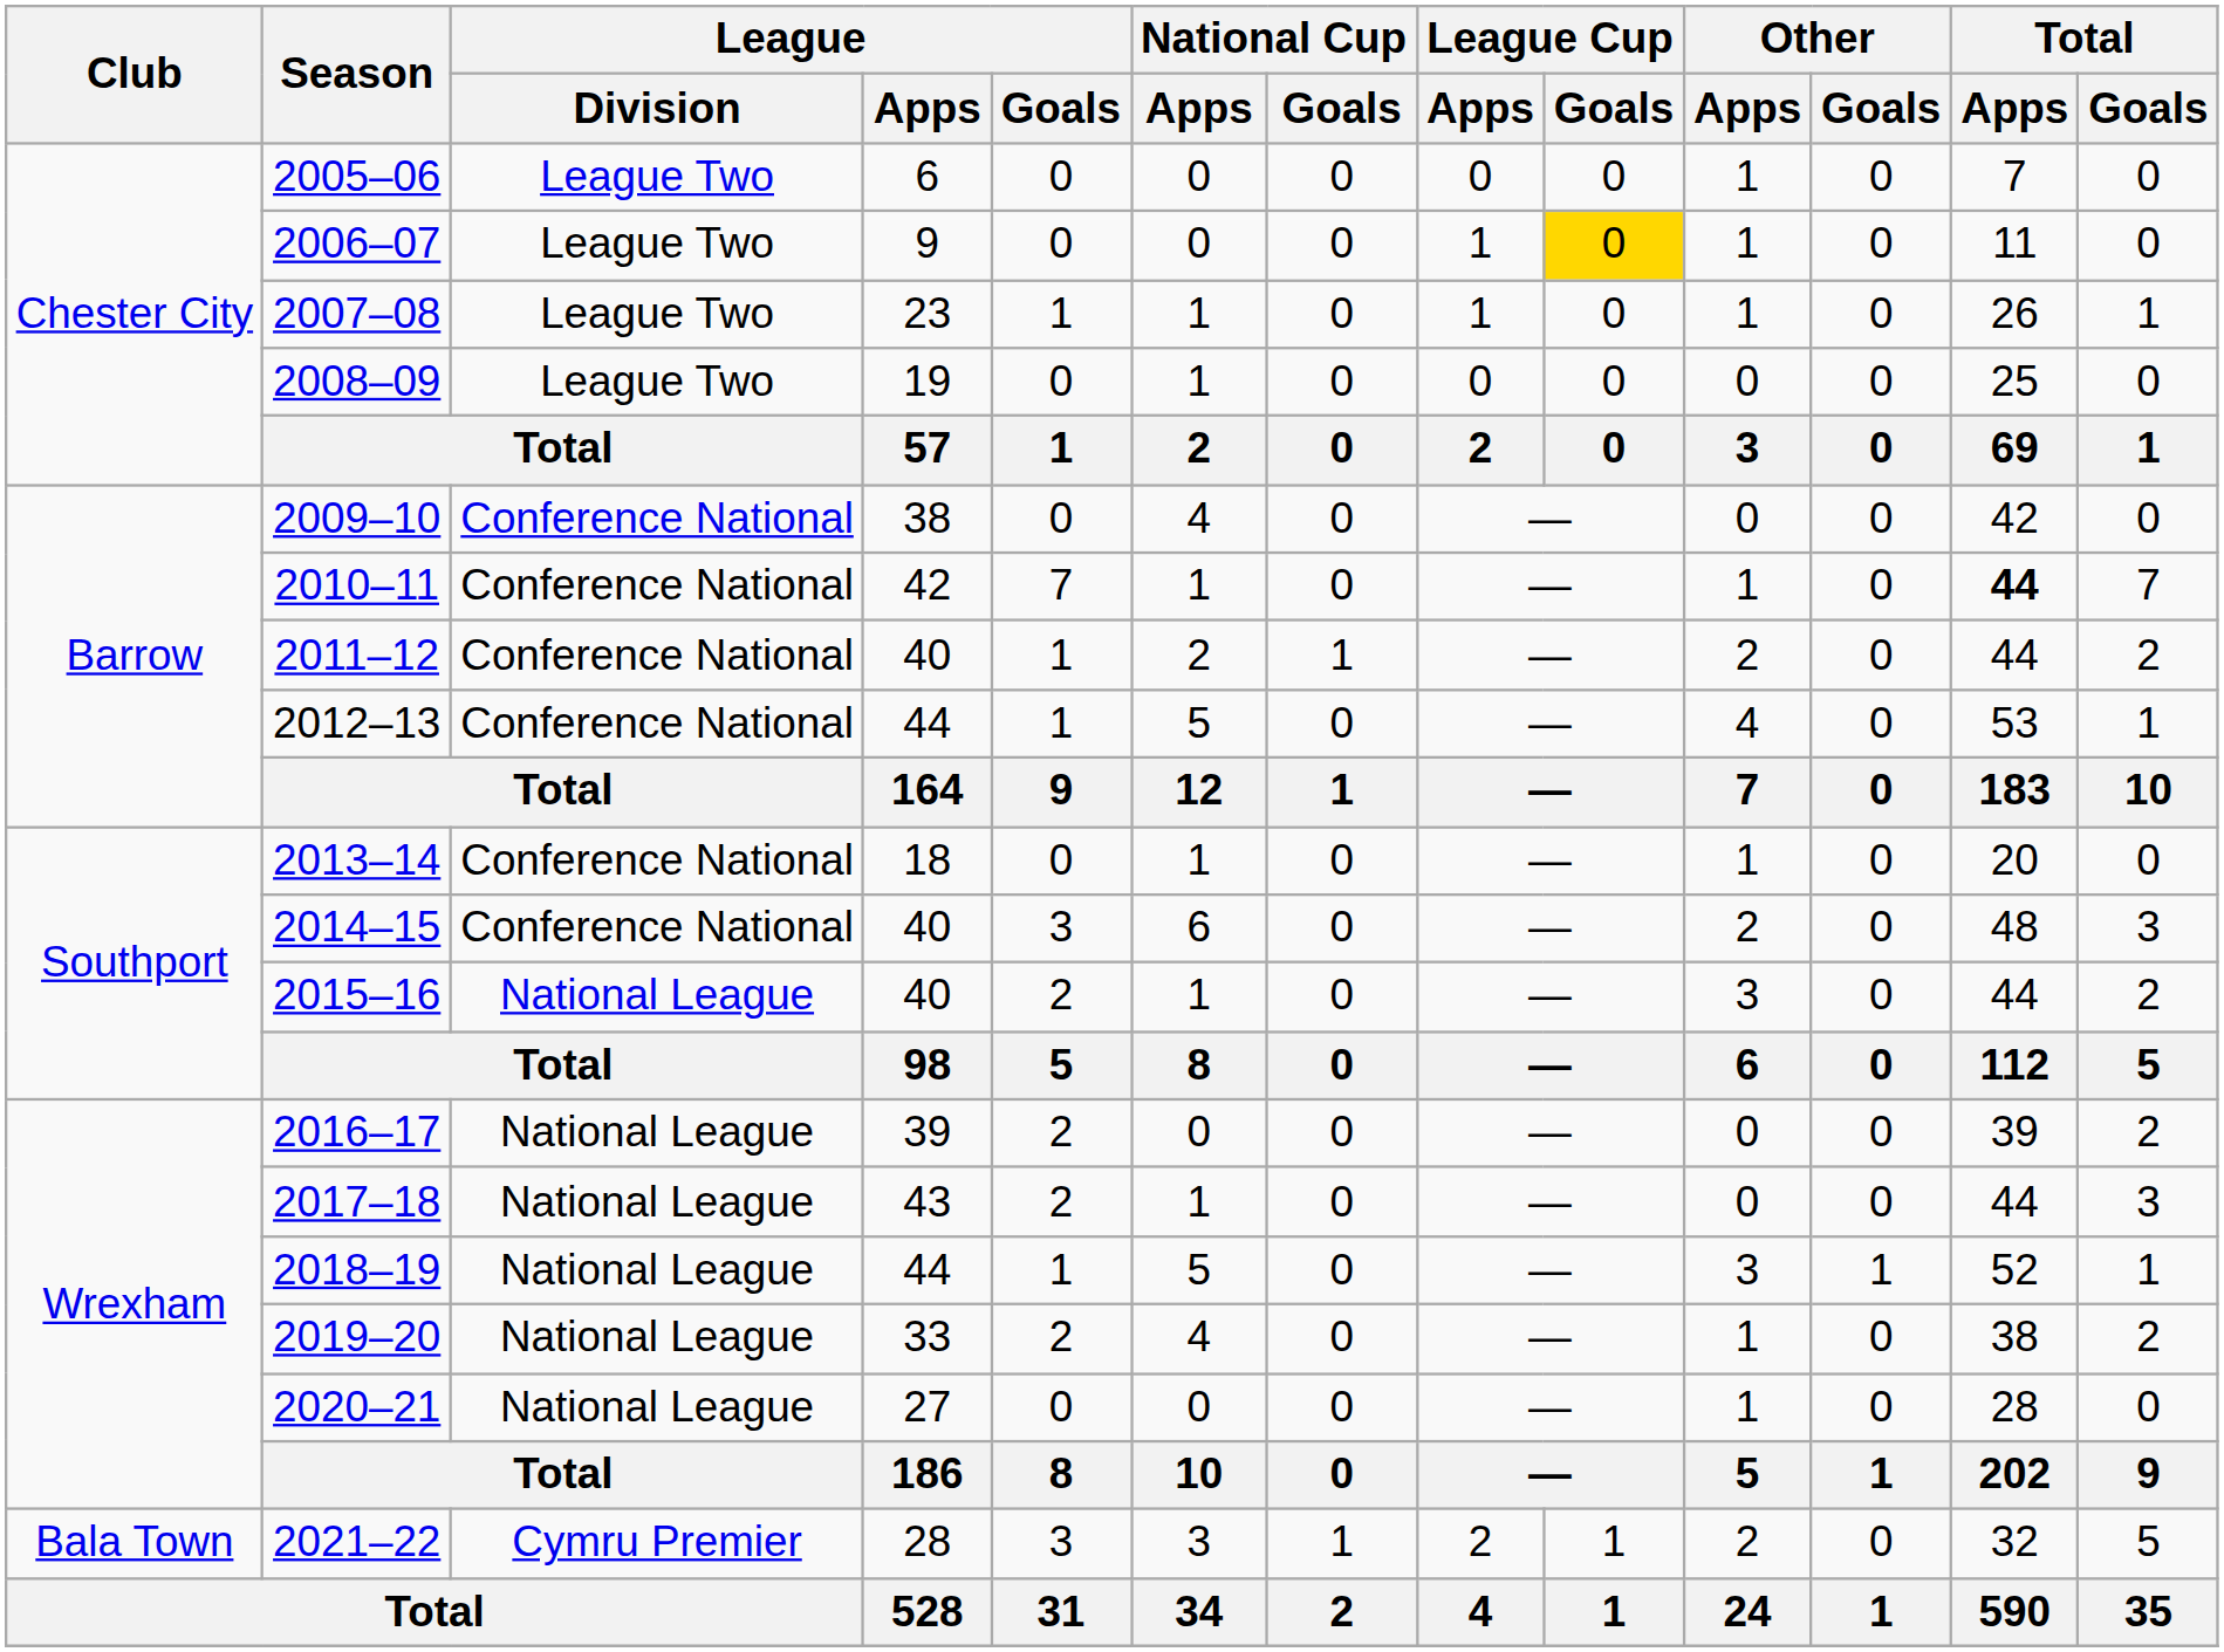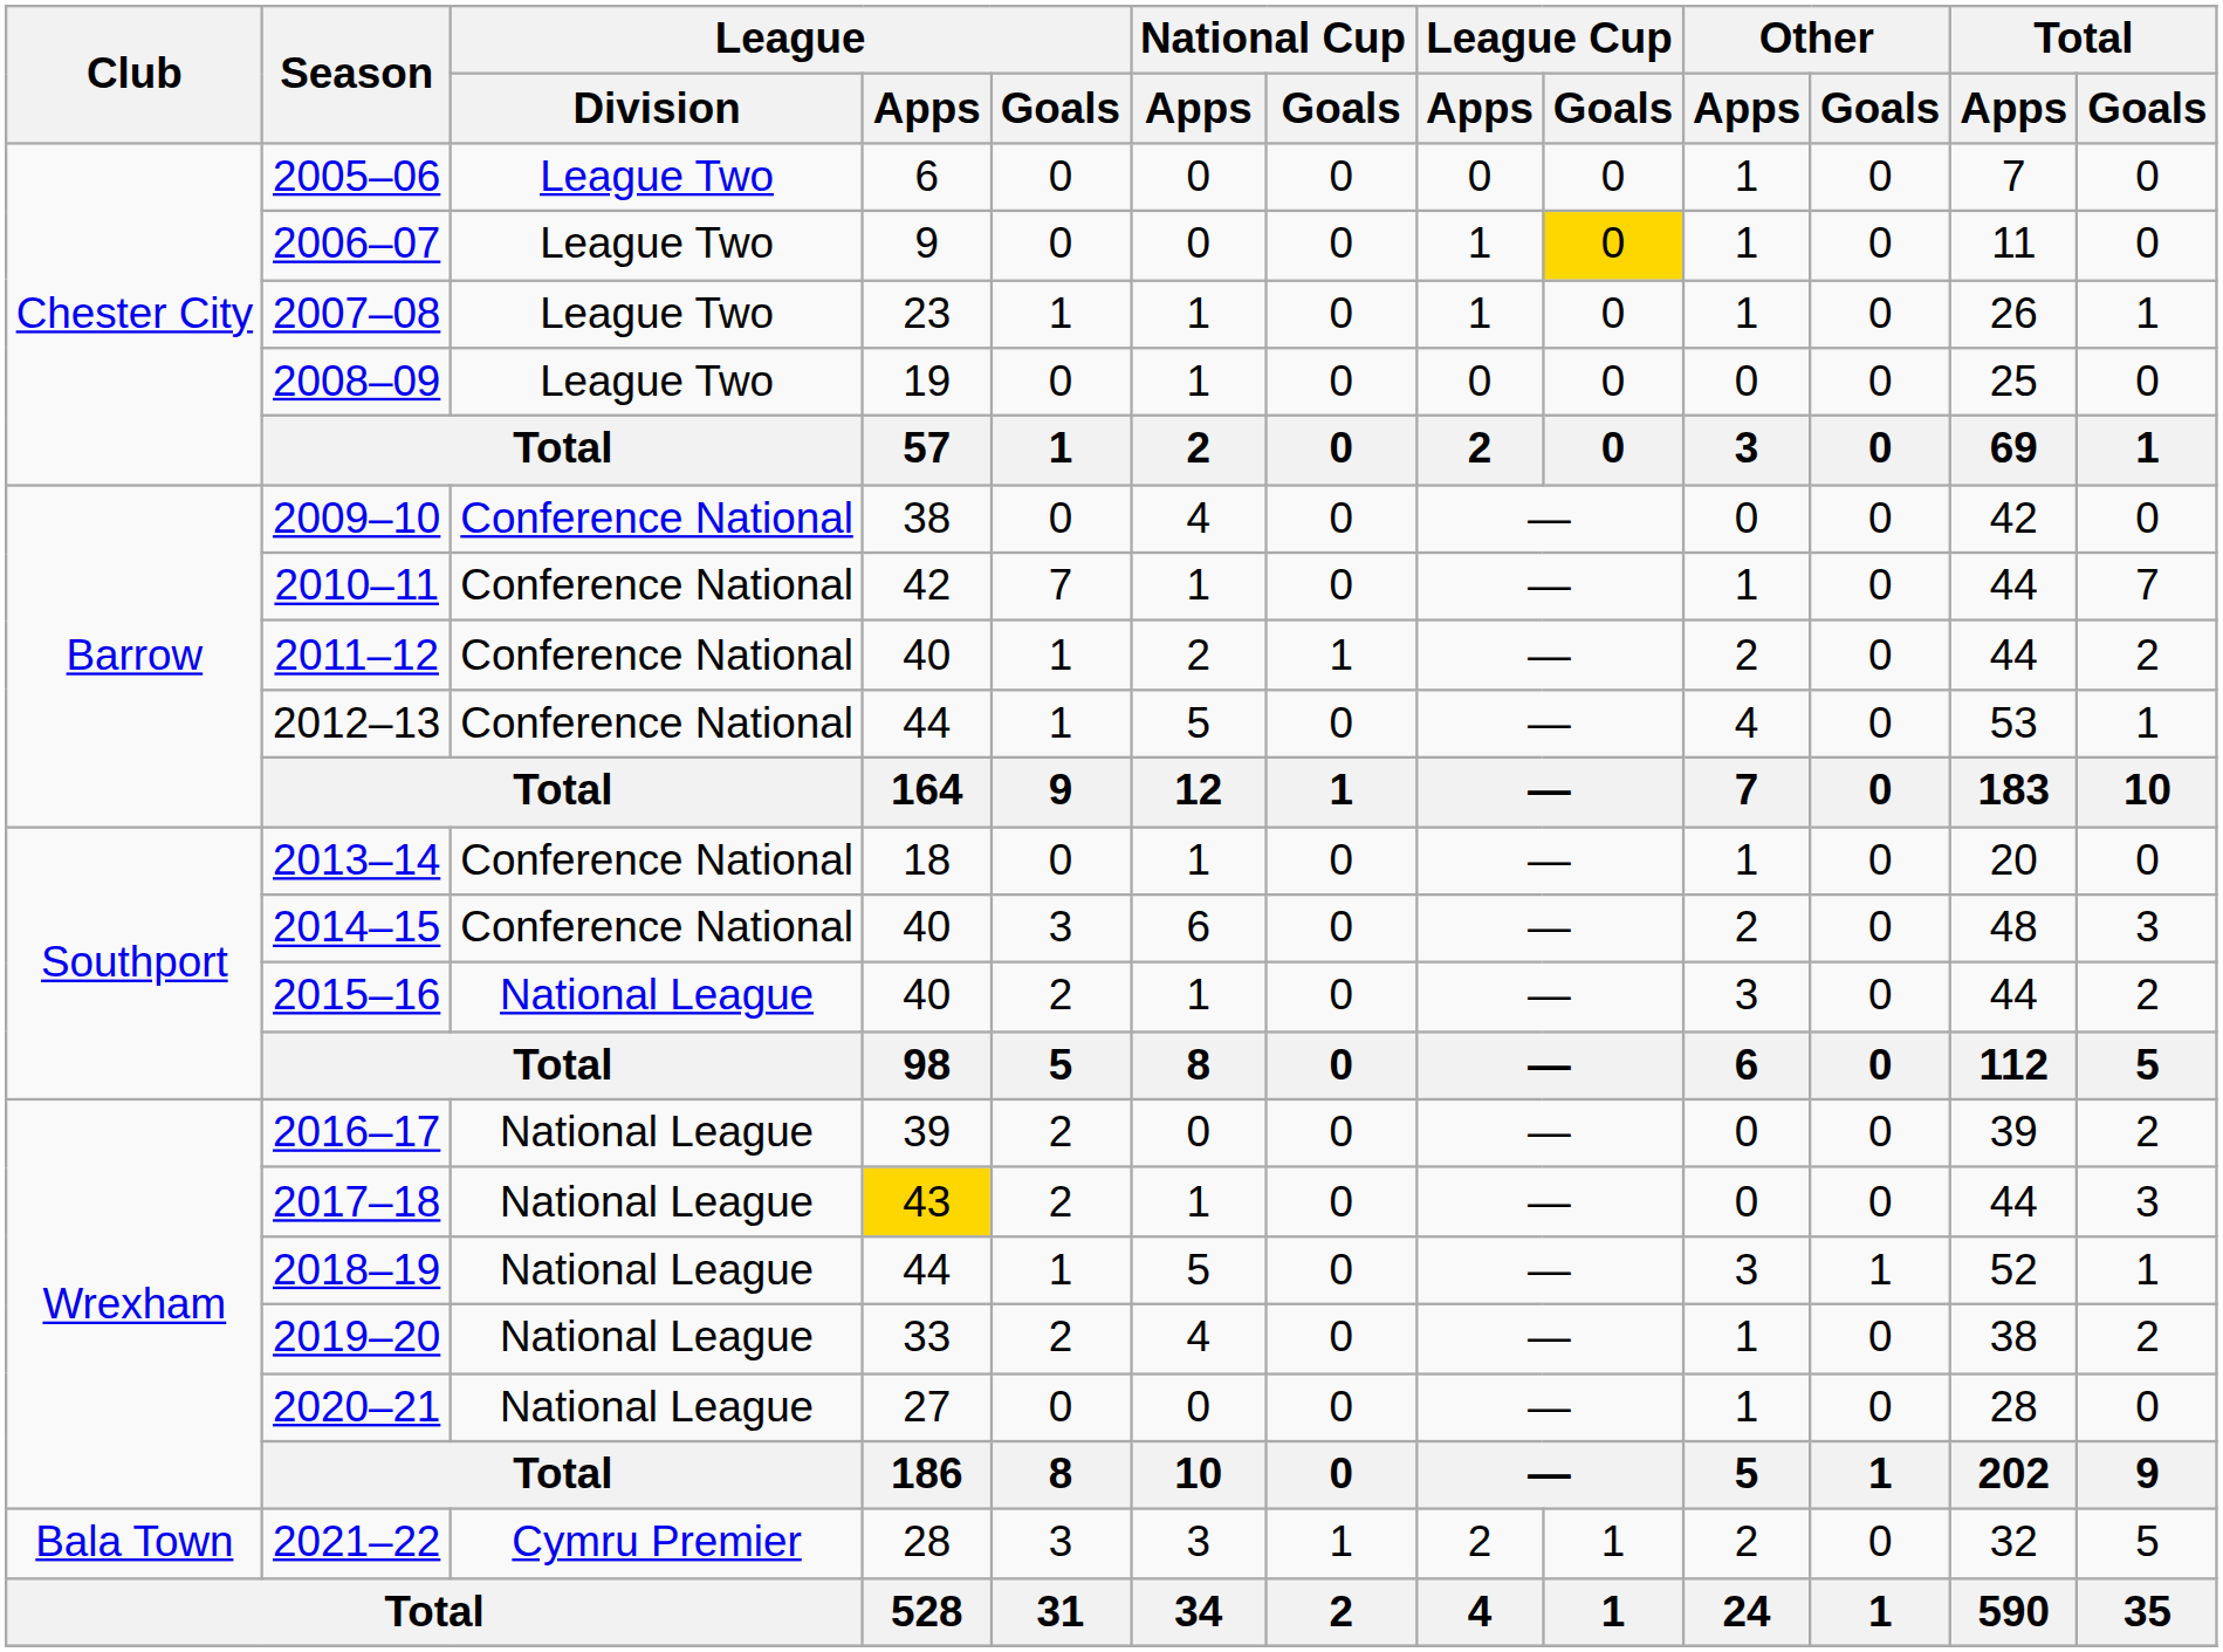2010–11 | Total / Apps: bold -> normal
2017–18 | League / Apps: no background -> gold background
